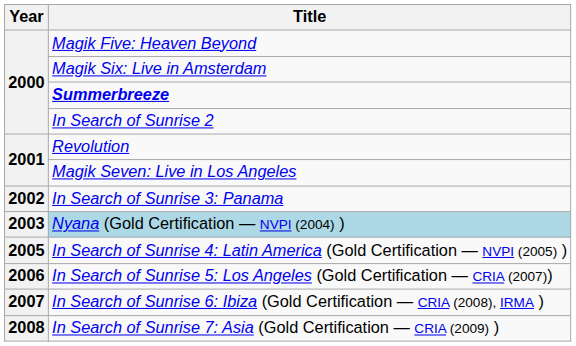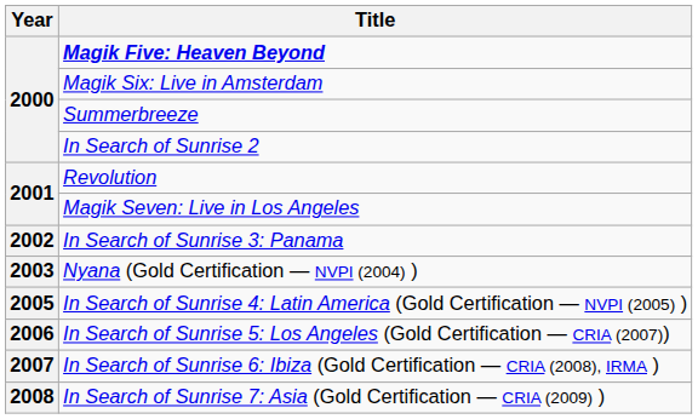Magik Five: Heaven Beyond | Title: normal -> bold
Summerbreeze | Title: bold -> normal
Nyana (Gold Certification — NVPI (2004) ) | Title: lightblue background -> no background
